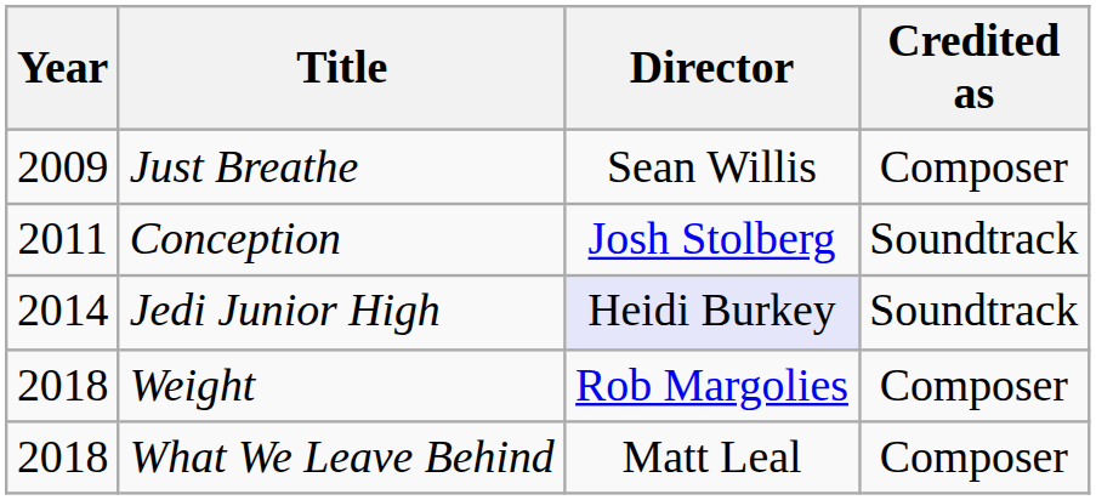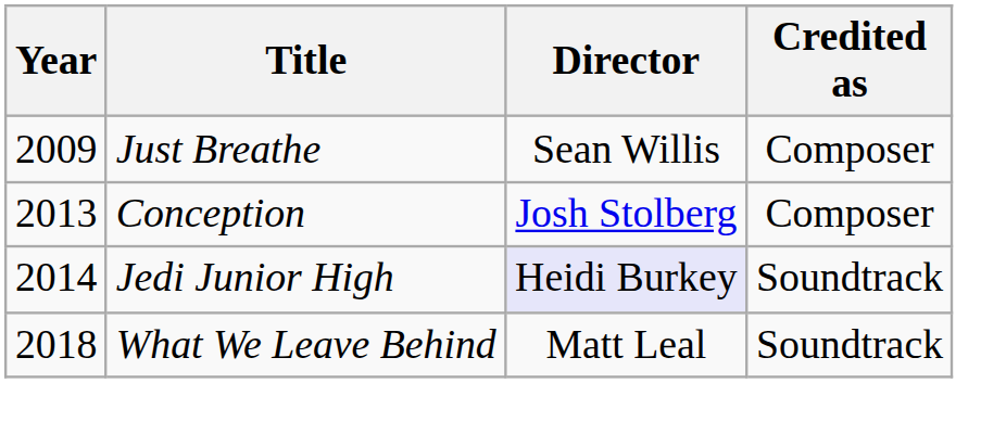Conception | Year: 2011 -> 2013
Conception | Credited as: Soundtrack -> Composer
- row: 2018 | Weight | Rob Margolies | Composer
What We Leave Behind | Credited as: Composer -> Soundtrack
